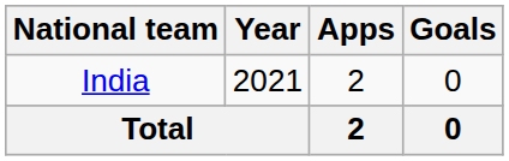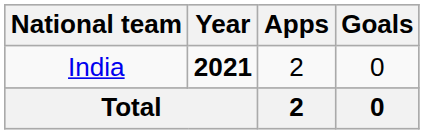India | Year: normal -> bold
